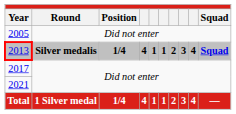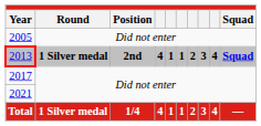2013 | Round: Silver medalis -> 1 Silver medal
2013 | Position: 1/4 -> 2nd
